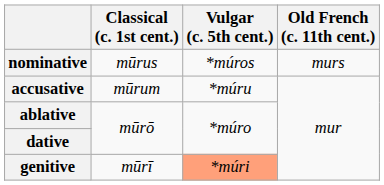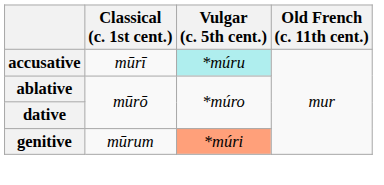- row: nominative | mūrus | *múros | murs
accusative | Classical (c. 1st cent.): mūrum -> mūrī
accusative | Vulgar (c. 5th cent.): no background -> paleturquoise background
genitive | Classical (c. 1st cent.): mūrī -> mūrum
